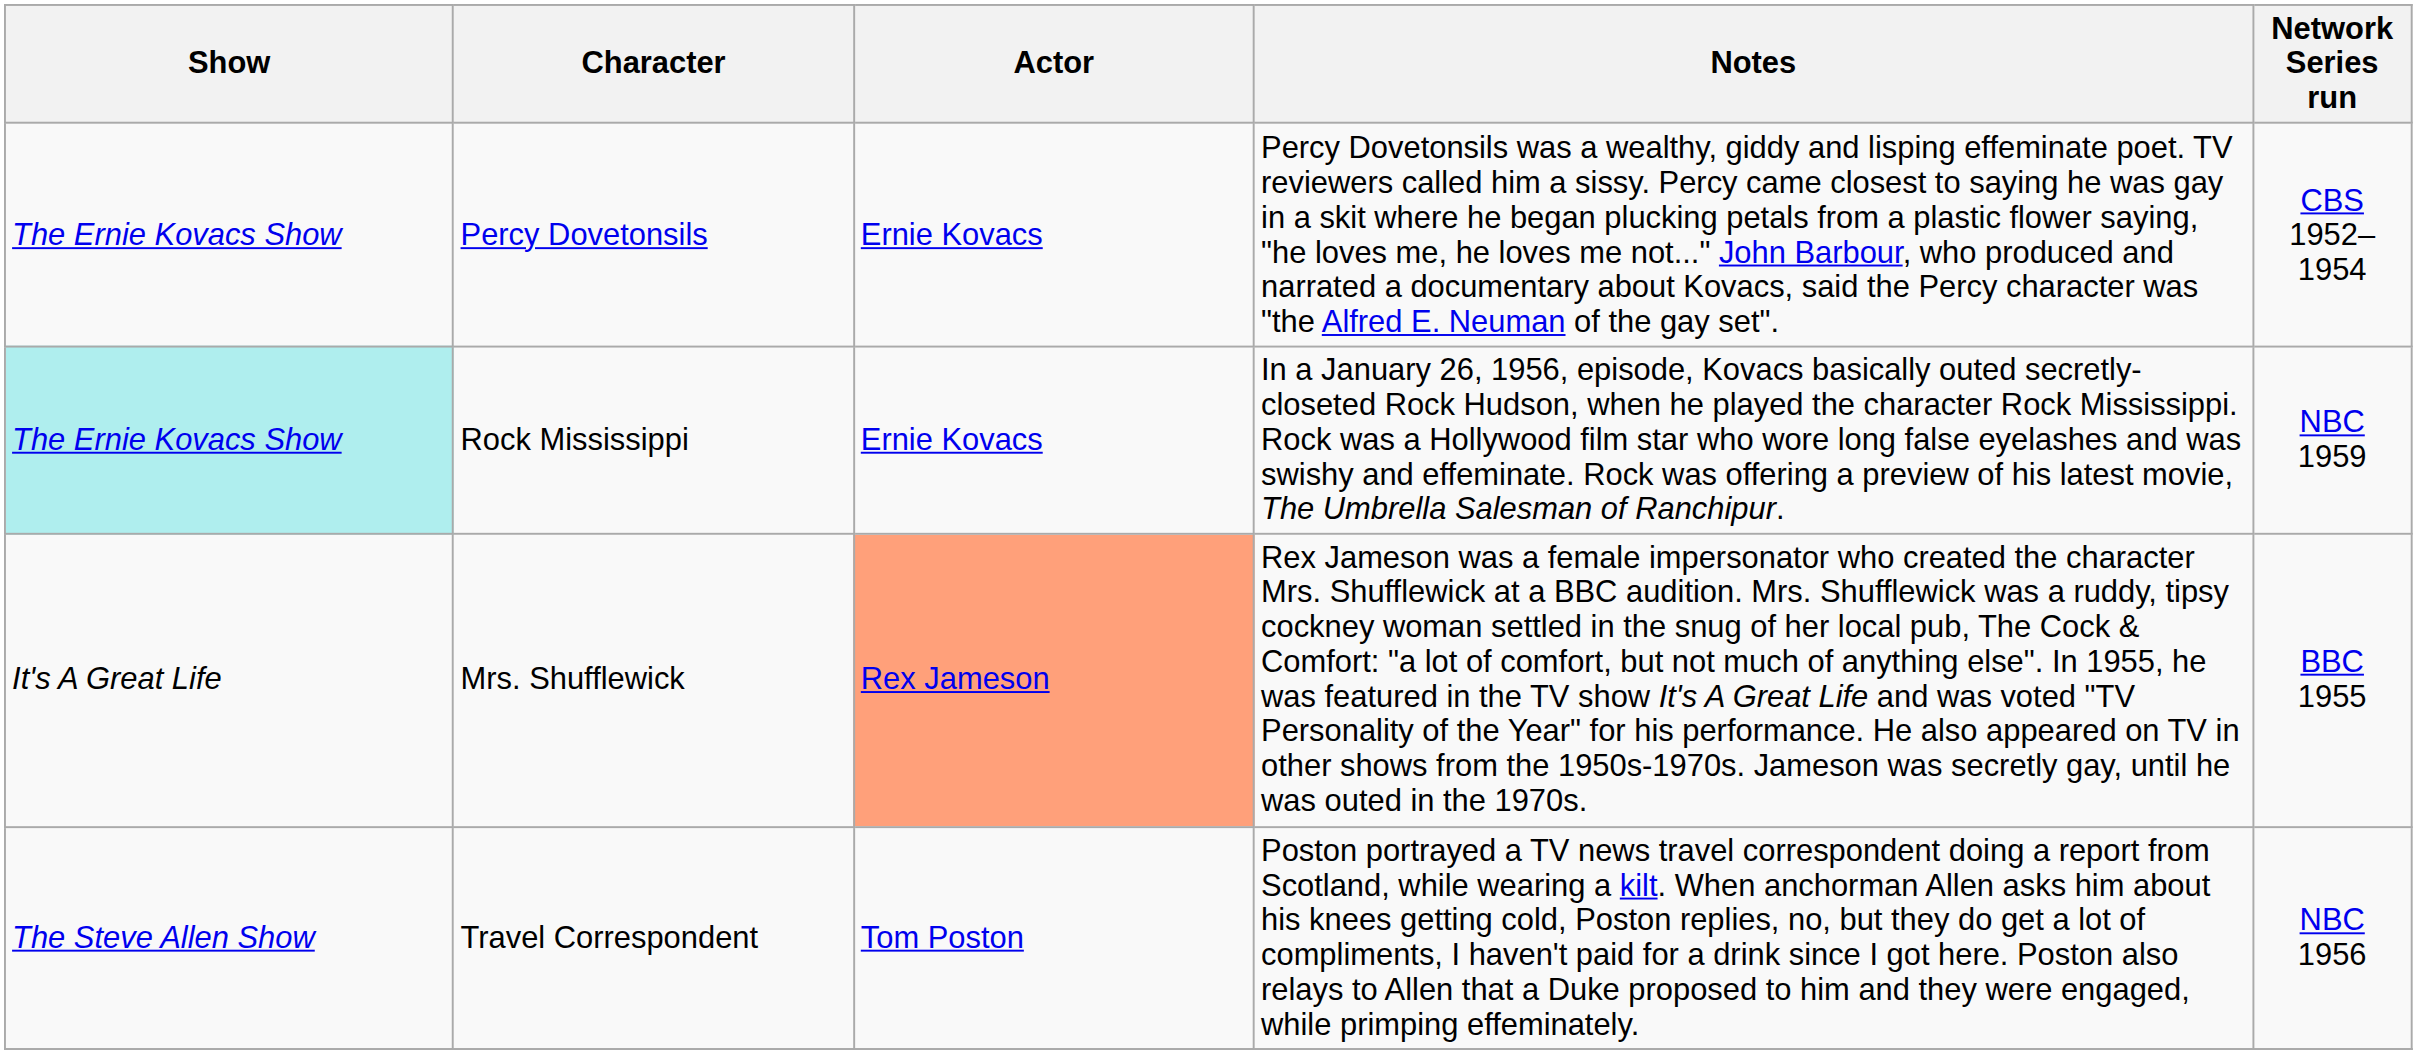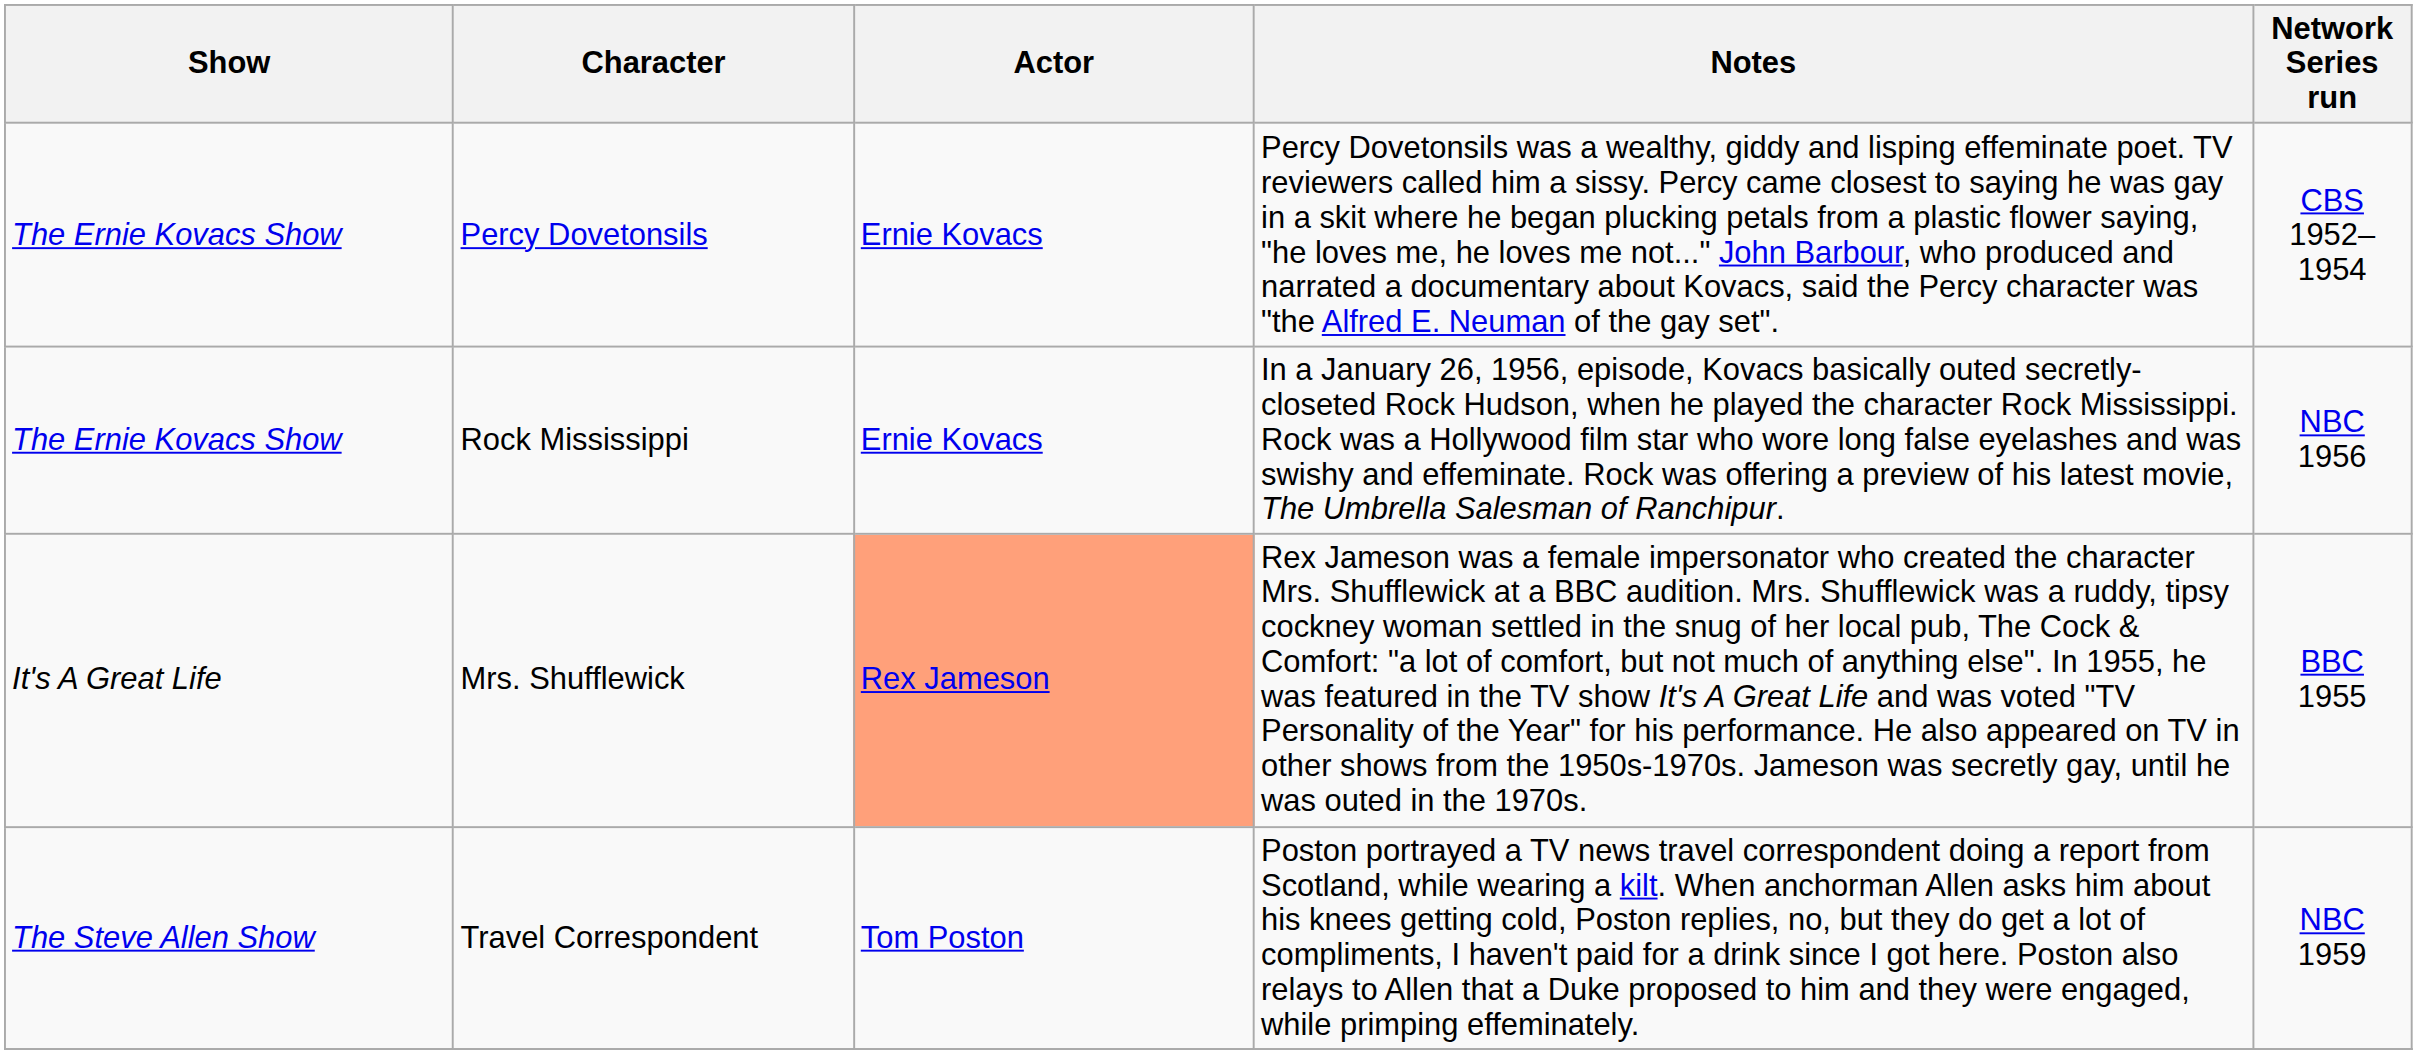Rock Mississippi | Show: paleturquoise background -> no background
Rock Mississippi | Network Series run: NBC 1959 -> NBC 1956
Travel Correspondent | Network Series run: NBC 1956 -> NBC 1959
